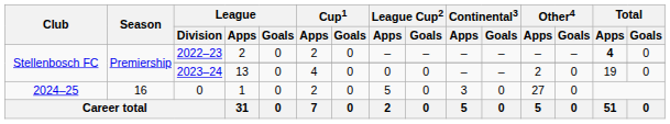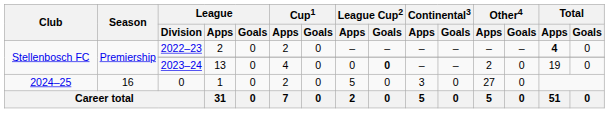2023–24 | League Cup2 / Goals: normal -> bold
